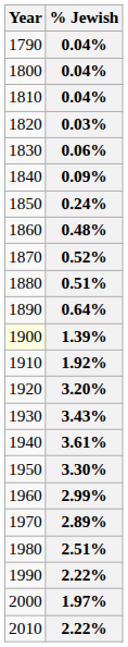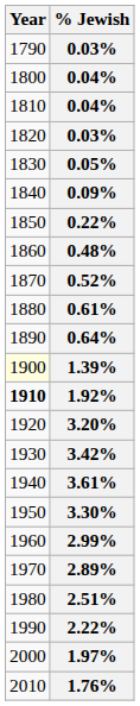row 2 | % Jewish: 0.04% -> 0.03%
row 6 | % Jewish: 0.06% -> 0.05%
row 8 | % Jewish: 0.24% -> 0.22%
row 11 | % Jewish: 0.51% -> 0.61%
row 14 | Year: normal -> bold
row 16 | % Jewish: 3.43% -> 3.42%
row 24 | % Jewish: 2.22% -> 1.76%
